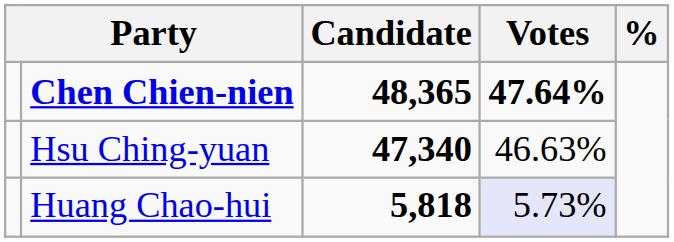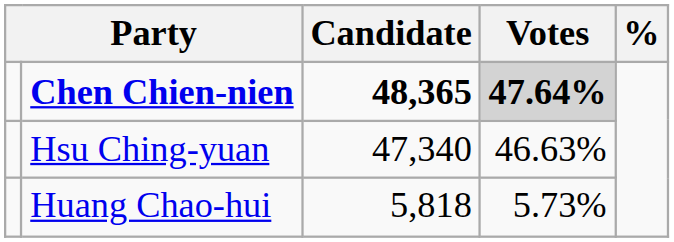Chen Chien-nien | Votes: no background -> lightgrey background
Hsu Ching-yuan | Candidate: bold -> normal
Huang Chao-hui | Candidate: bold -> normal
Huang Chao-hui | Votes: lavender background -> no background
